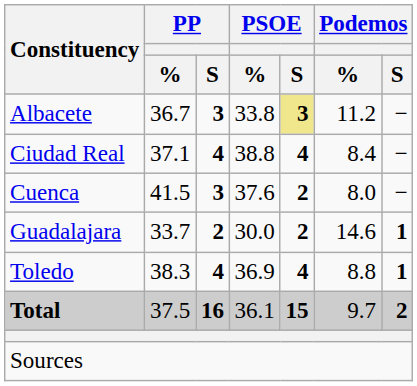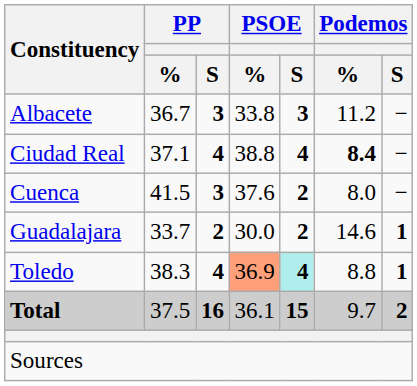Albacete | PSOE / S: khaki background -> no background
Ciudad Real | Podemos / %: normal -> bold
Toledo | PSOE / %: no background -> lightsalmon background
Toledo | PSOE / S: no background -> paleturquoise background
